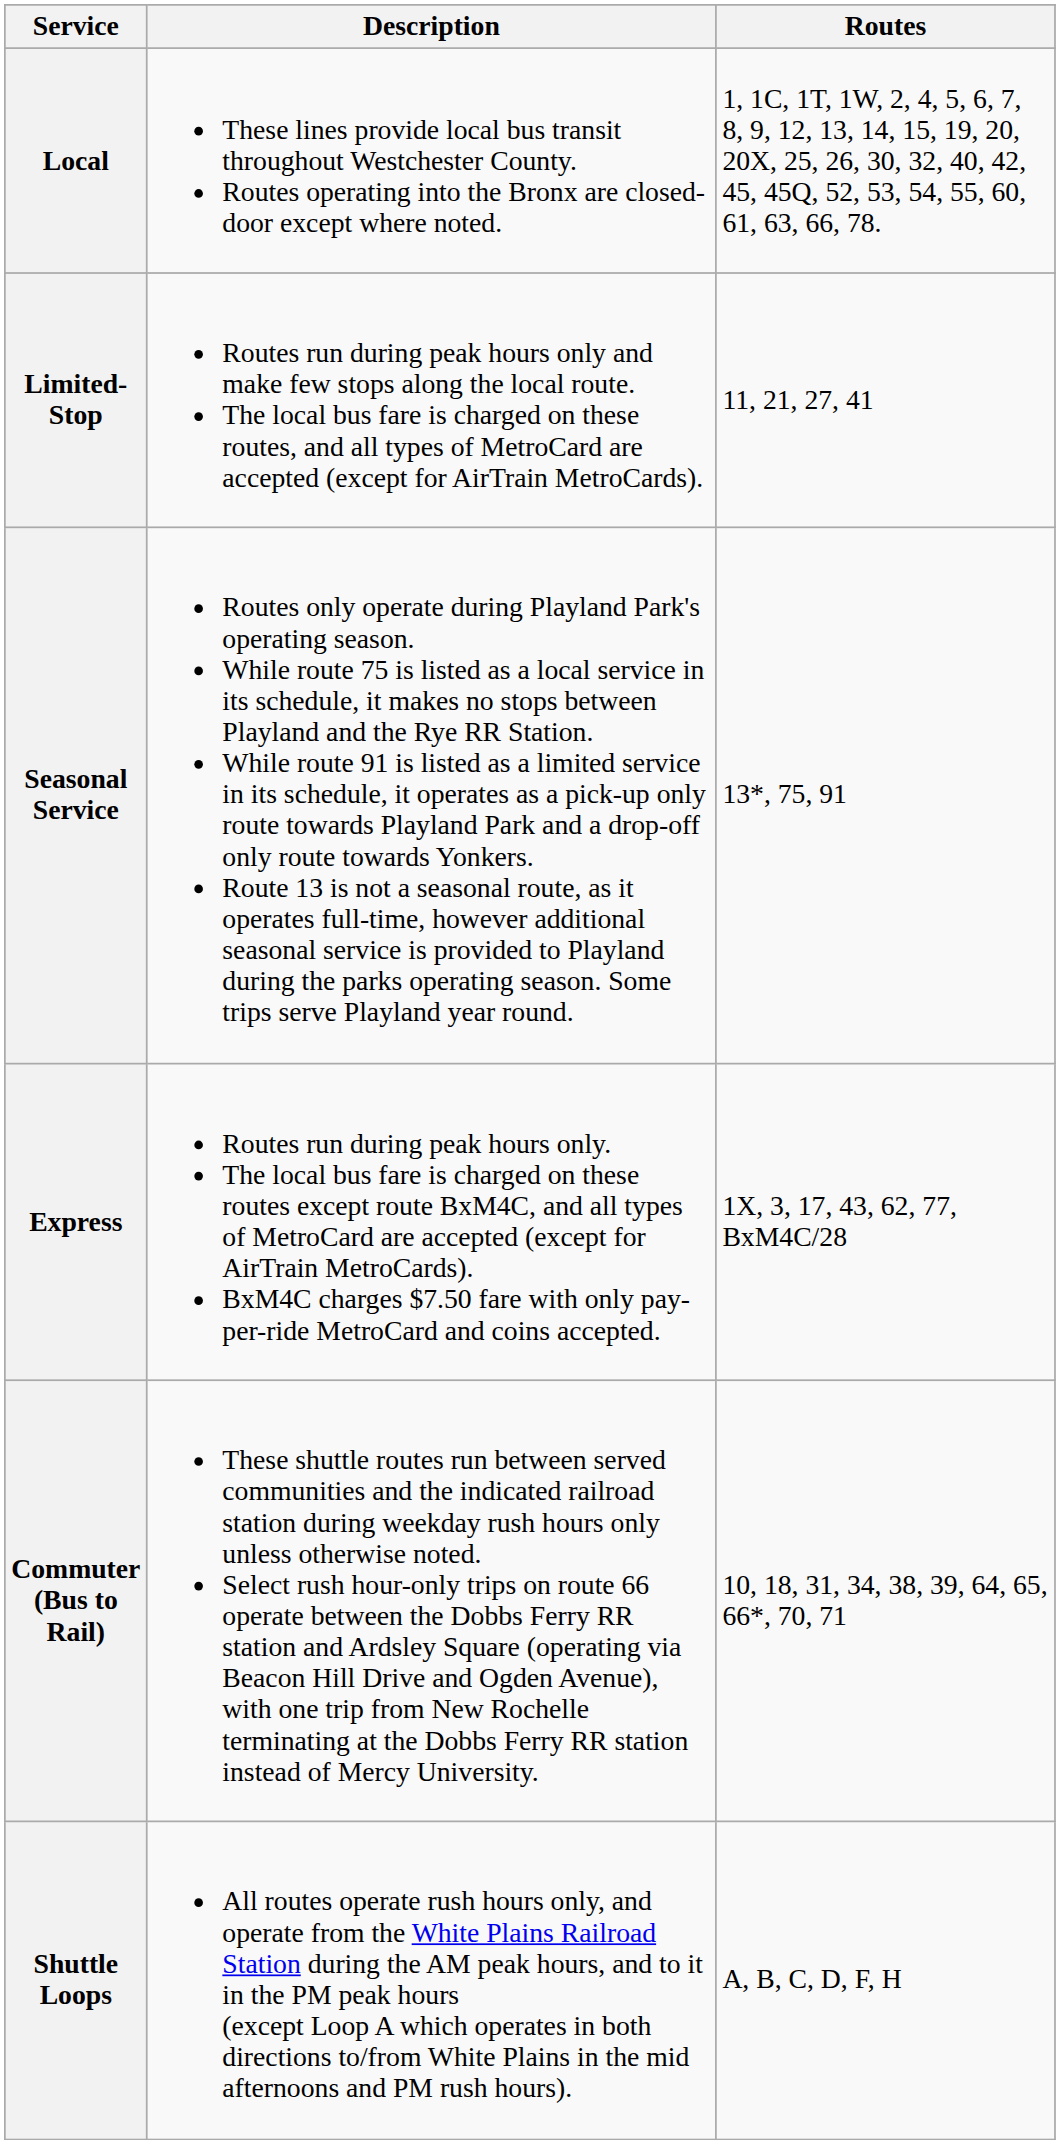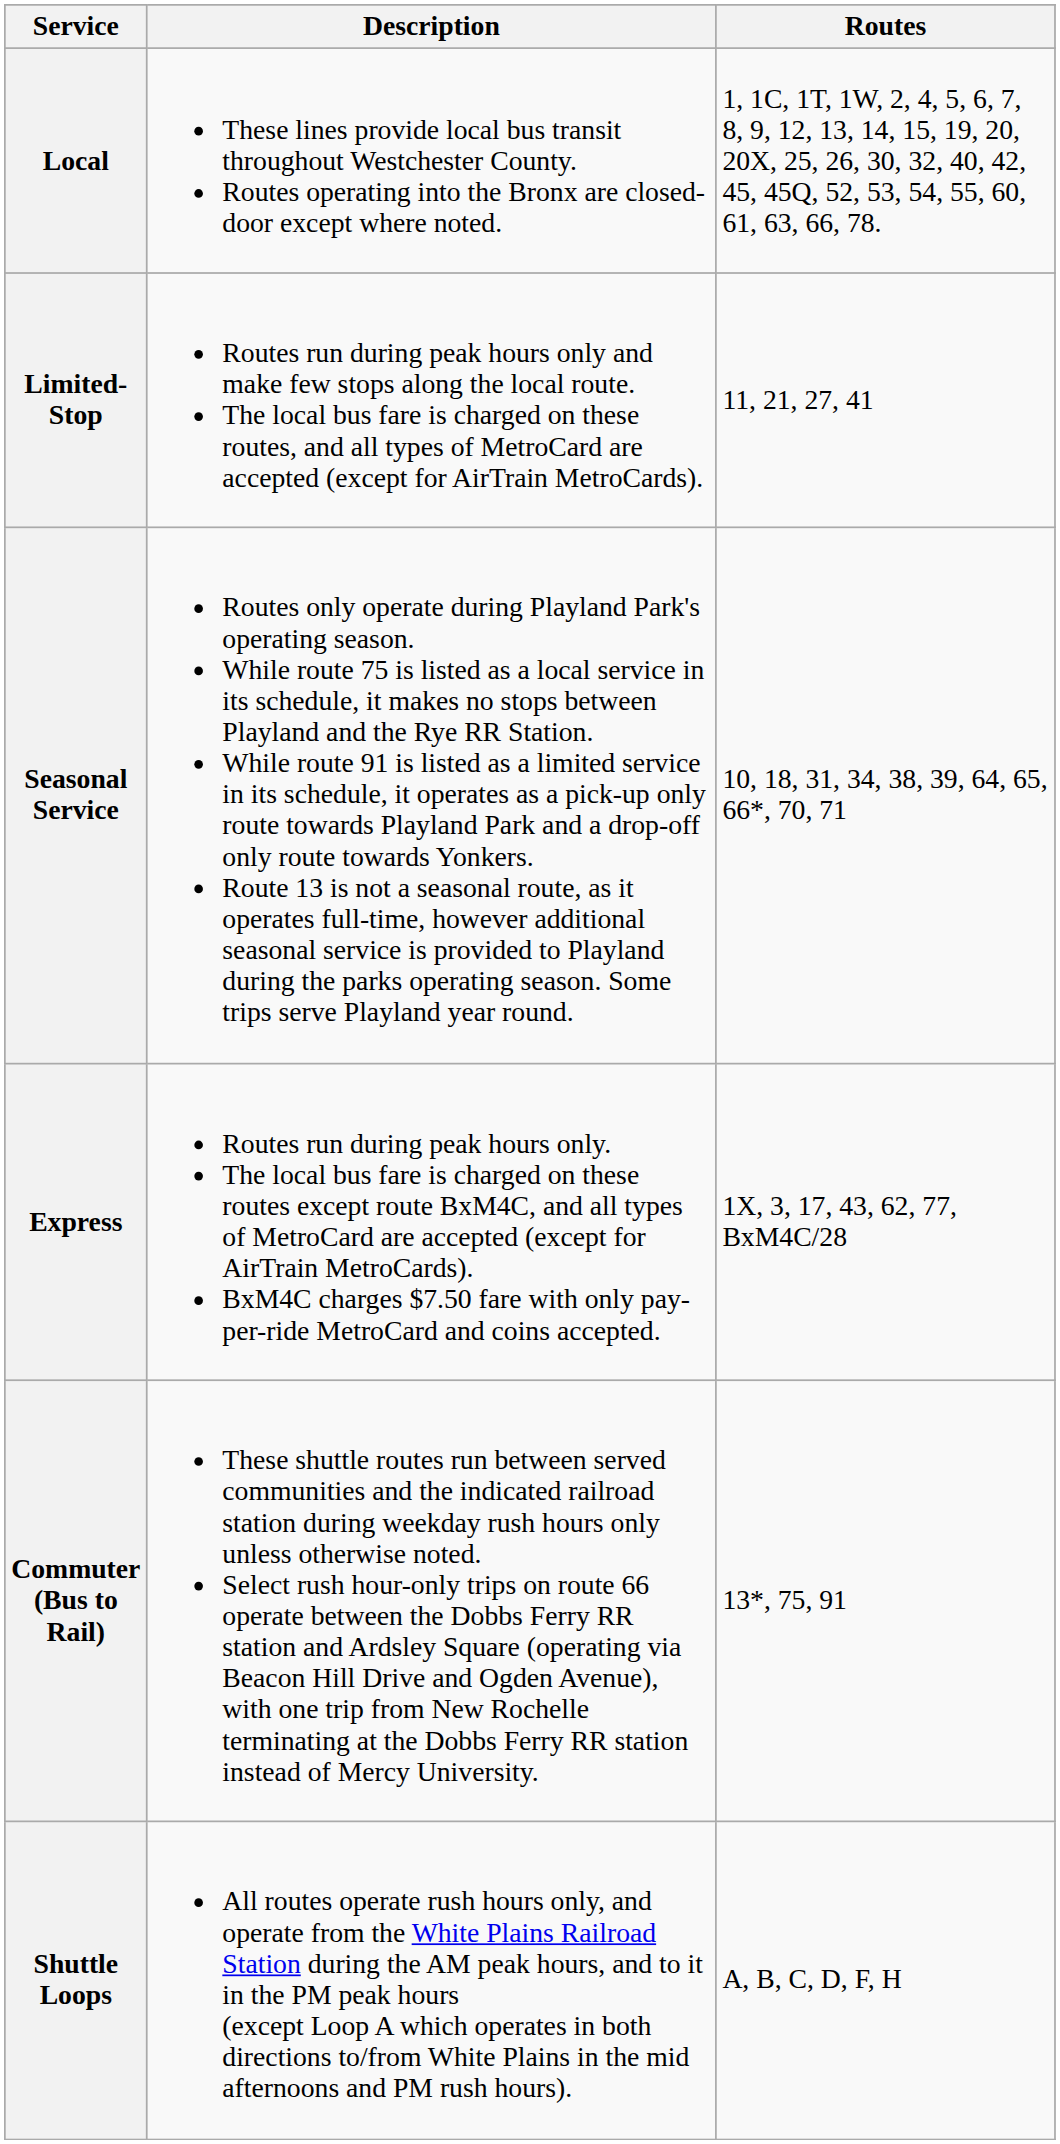Seasonal Service | Routes: 13*, 75, 91 -> 10, 18, 31, 34, 38, 39, 64, 65, 66*, 70, 71
Commuter (Bus to Rail) | Routes: 10, 18, 31, 34, 38, 39, 64, 65, 66*, 70, 71 -> 13*, 75, 91
